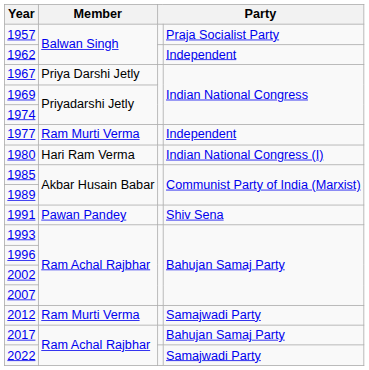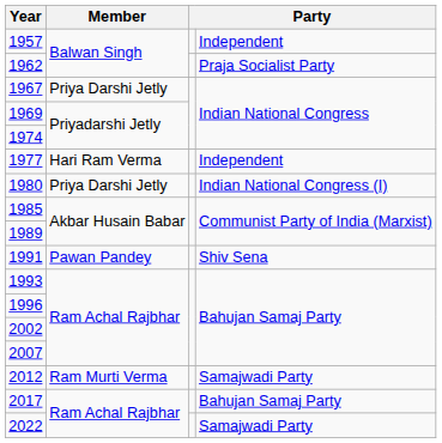1957 | column 4: Praja Socialist Party -> Independent
1962 | column 4: Independent -> Praja Socialist Party
1977 | Member: Ram Murti Verma -> Hari Ram Verma
1980 | Member: Hari Ram Verma -> Priya Darshi Jetly
